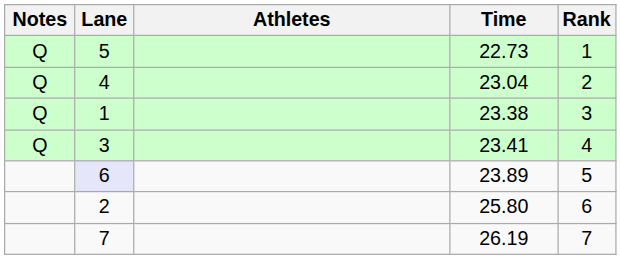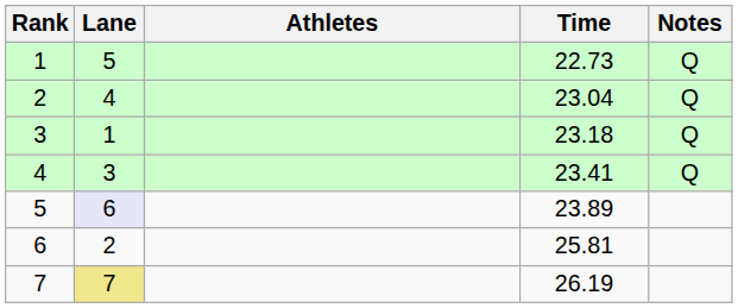columns swapped: Rank <-> Notes
row 4 | Time: 23.38 -> 23.18
row 7 | Time: 25.80 -> 25.81
row 8 | Lane: no background -> khaki background
